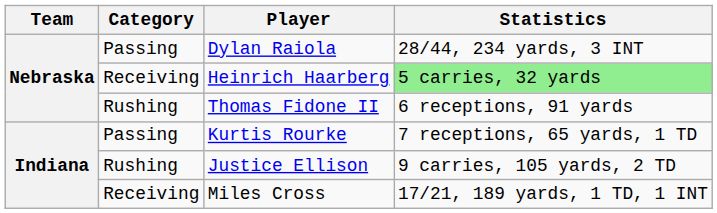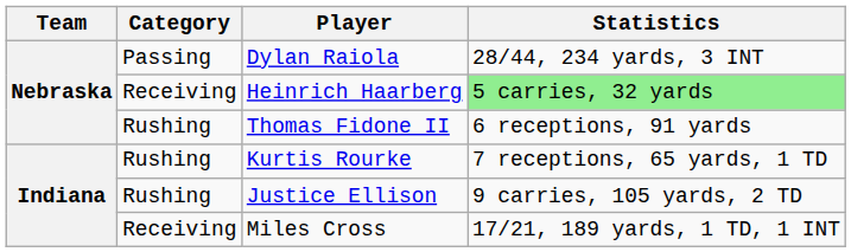Kurtis Rourke | Category: Passing -> Rushing
